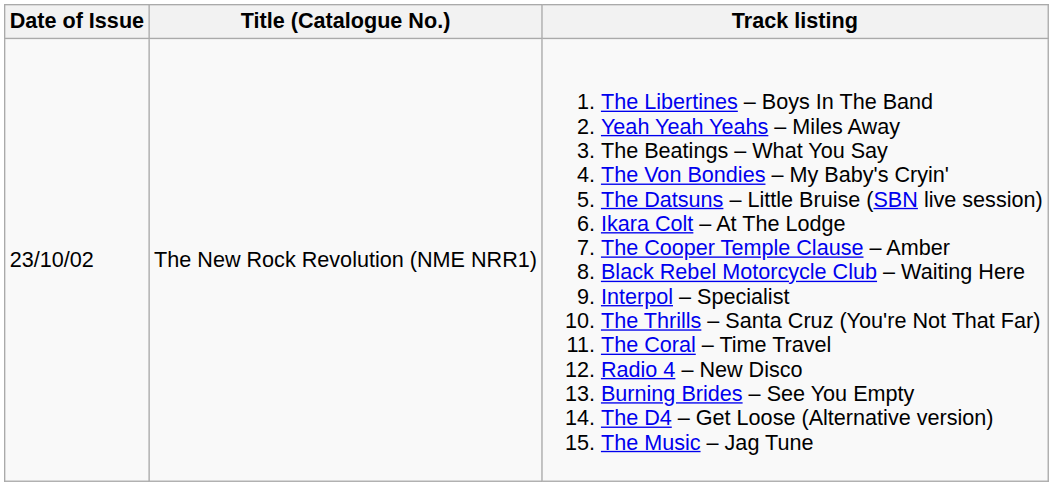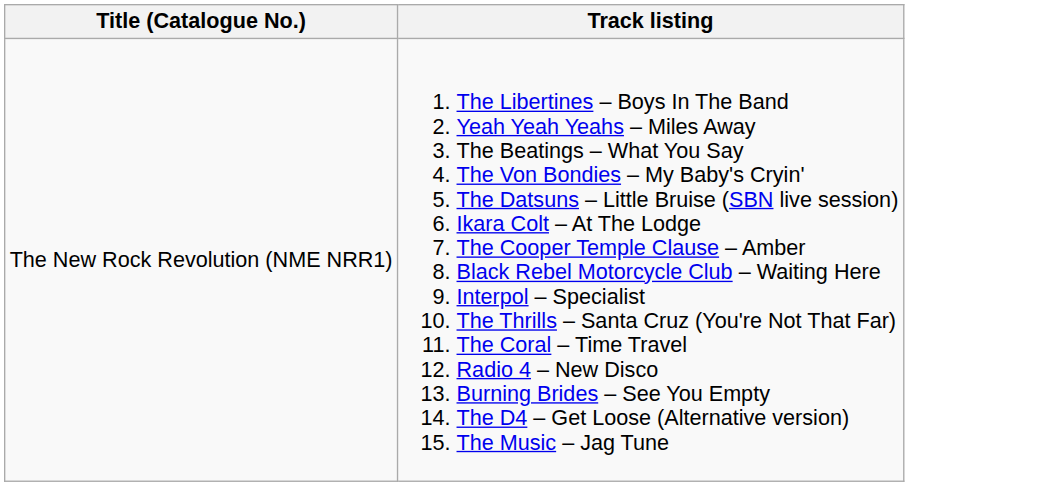- column: Date of Issue | 23/10/02
